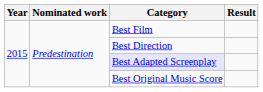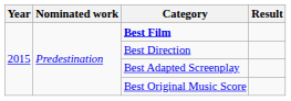Best Film | Category: normal -> bold
Best Adapted Screenplay | Category: lavender background -> no background
